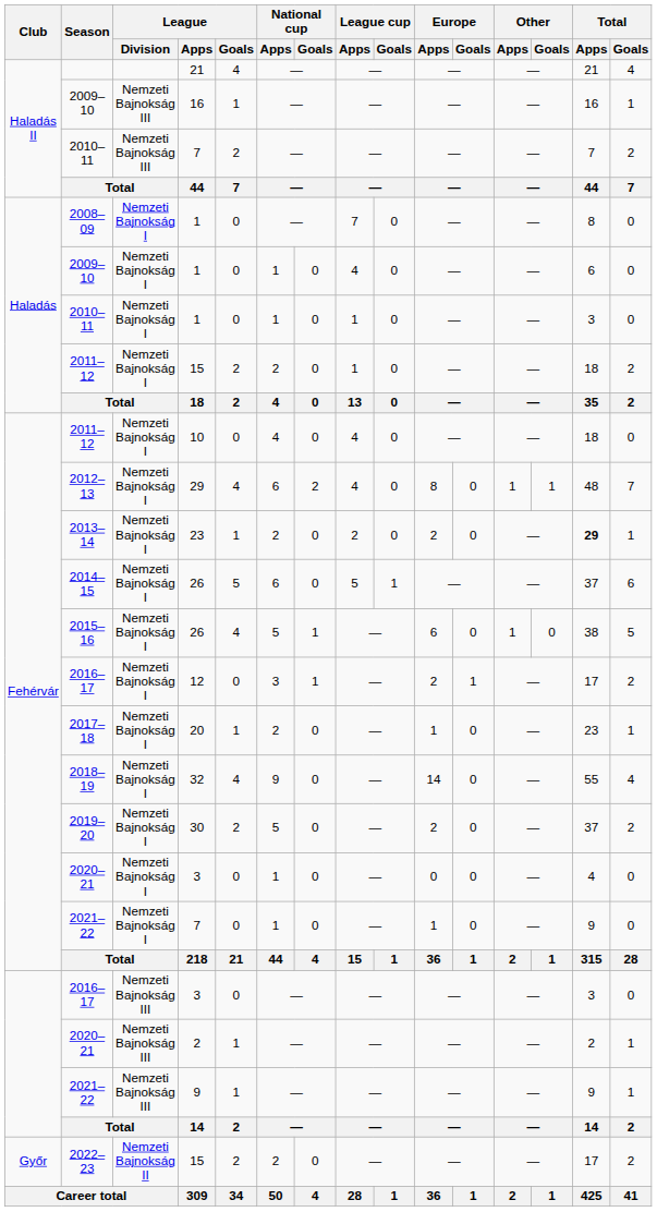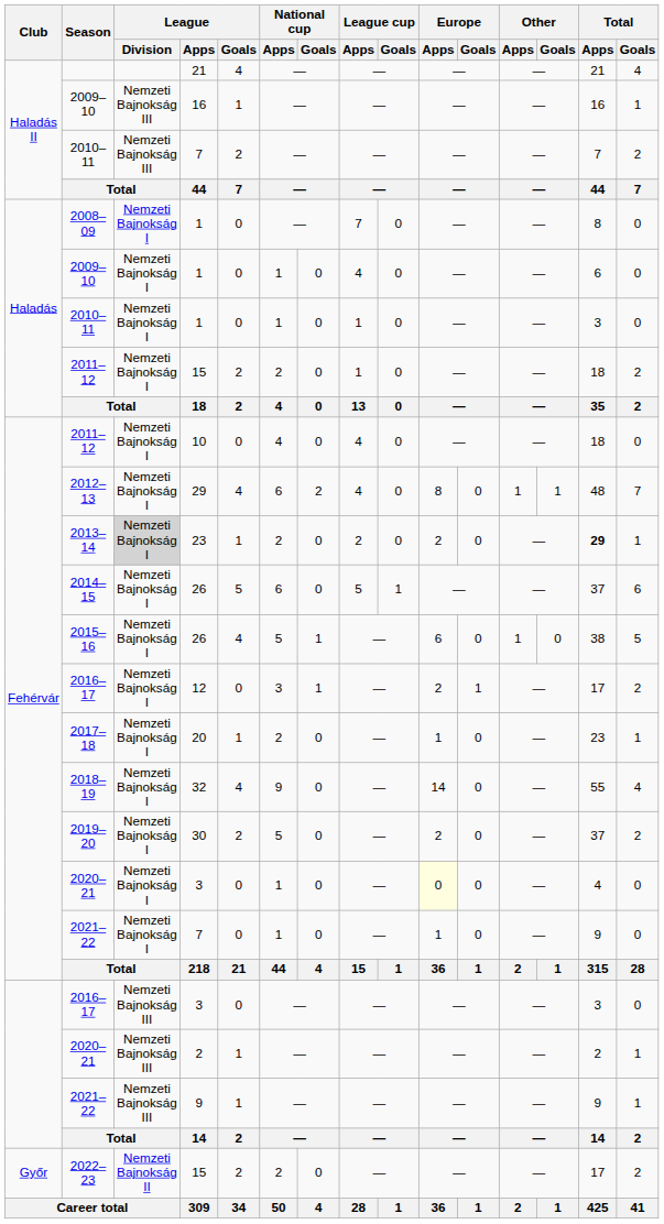2013–14 | League / Division: no background -> lightgrey background
2020–21 / 3 | Europe / Apps: no background -> lightyellow background
